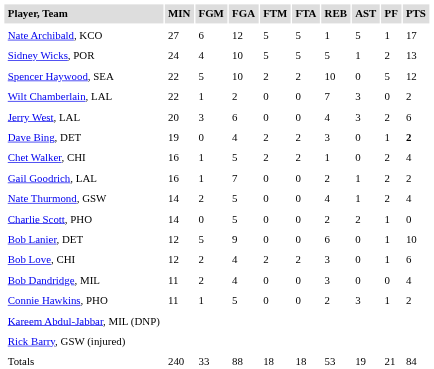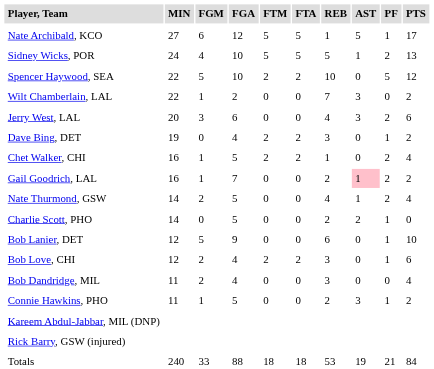Dave Bing, DET | PTS: bold -> normal
Gail Goodrich, LAL | AST: no background -> pink background
